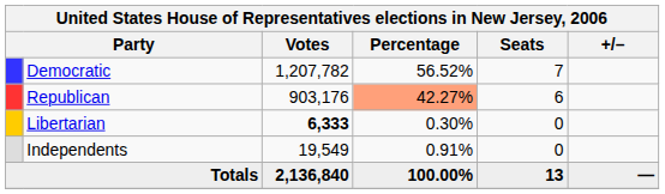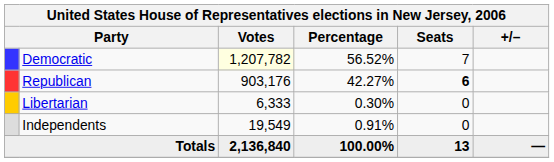Democratic | Votes: no background -> lightyellow background
Republican | Percentage: lightsalmon background -> no background
Republican | Seats: normal -> bold
Libertarian | Votes: bold -> normal
